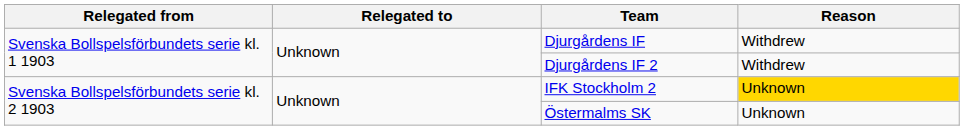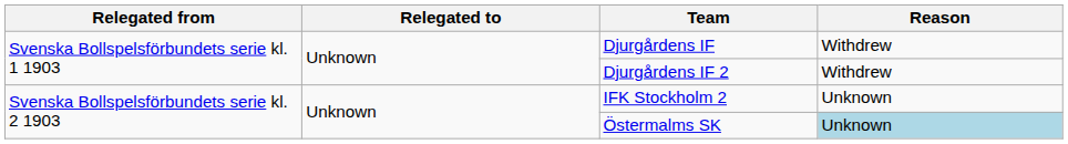IFK Stockholm 2 | Reason: gold background -> no background
Östermalms SK | Reason: no background -> lightblue background
